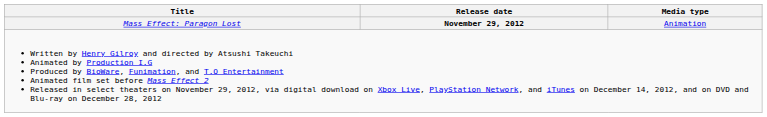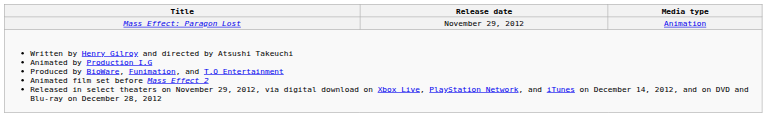Mass Effect: Paragon Lost | Release date: bold -> normal
